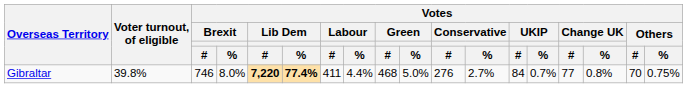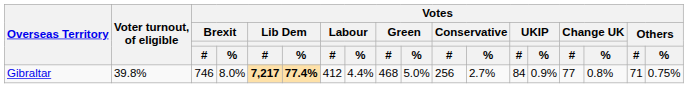Gibraltar | Votes / Lib Dem / #: 7,220 -> 7,217
Gibraltar | Votes / Labour / #: 411 -> 412
Gibraltar | Votes / Conservative / #: 276 -> 256
Gibraltar | Votes / UKIP / %: 0.7% -> 0.9%
Gibraltar | Votes / Others / #: 70 -> 71
